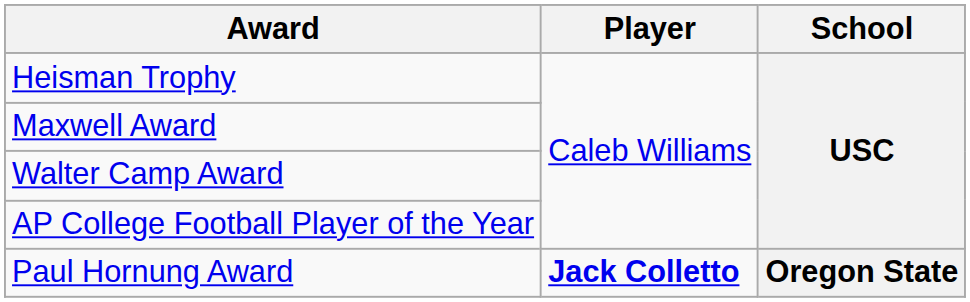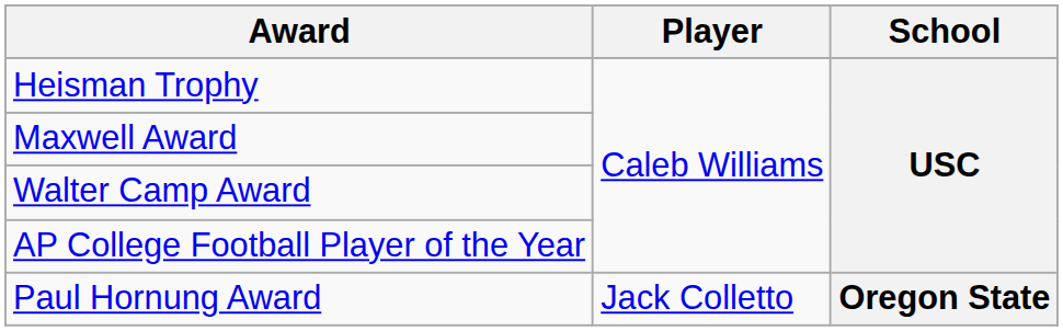Paul Hornung Award | Player: bold -> normal
